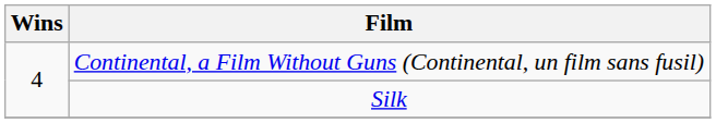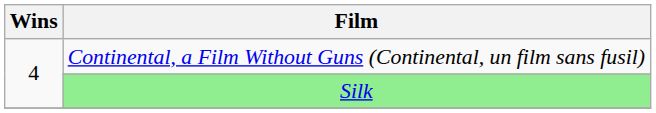Silk | Film: no background -> lightgreen background
